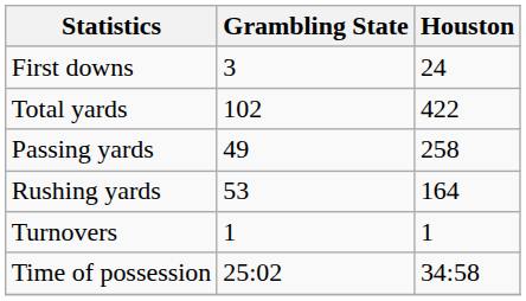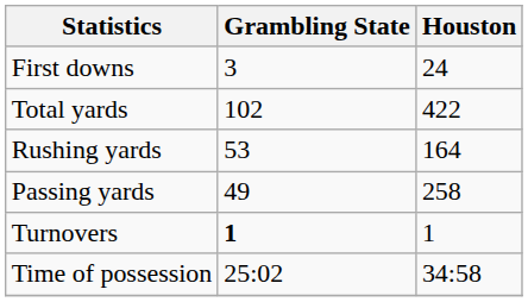rows swapped: Rushing yards <-> Passing yards
Turnovers | Grambling State: normal -> bold
